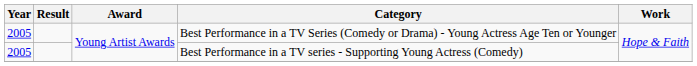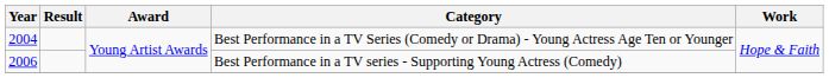row 2 | Year: 2005 -> 2004
row 3 | Year: 2005 -> 2006
